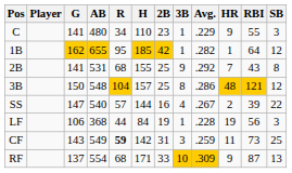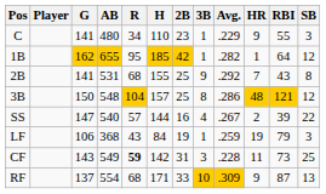LF | R: 44 -> 43
LF | Avg.: .228 -> .259
LF | RBI: 56 -> 79
CF | Avg.: .259 -> .228
